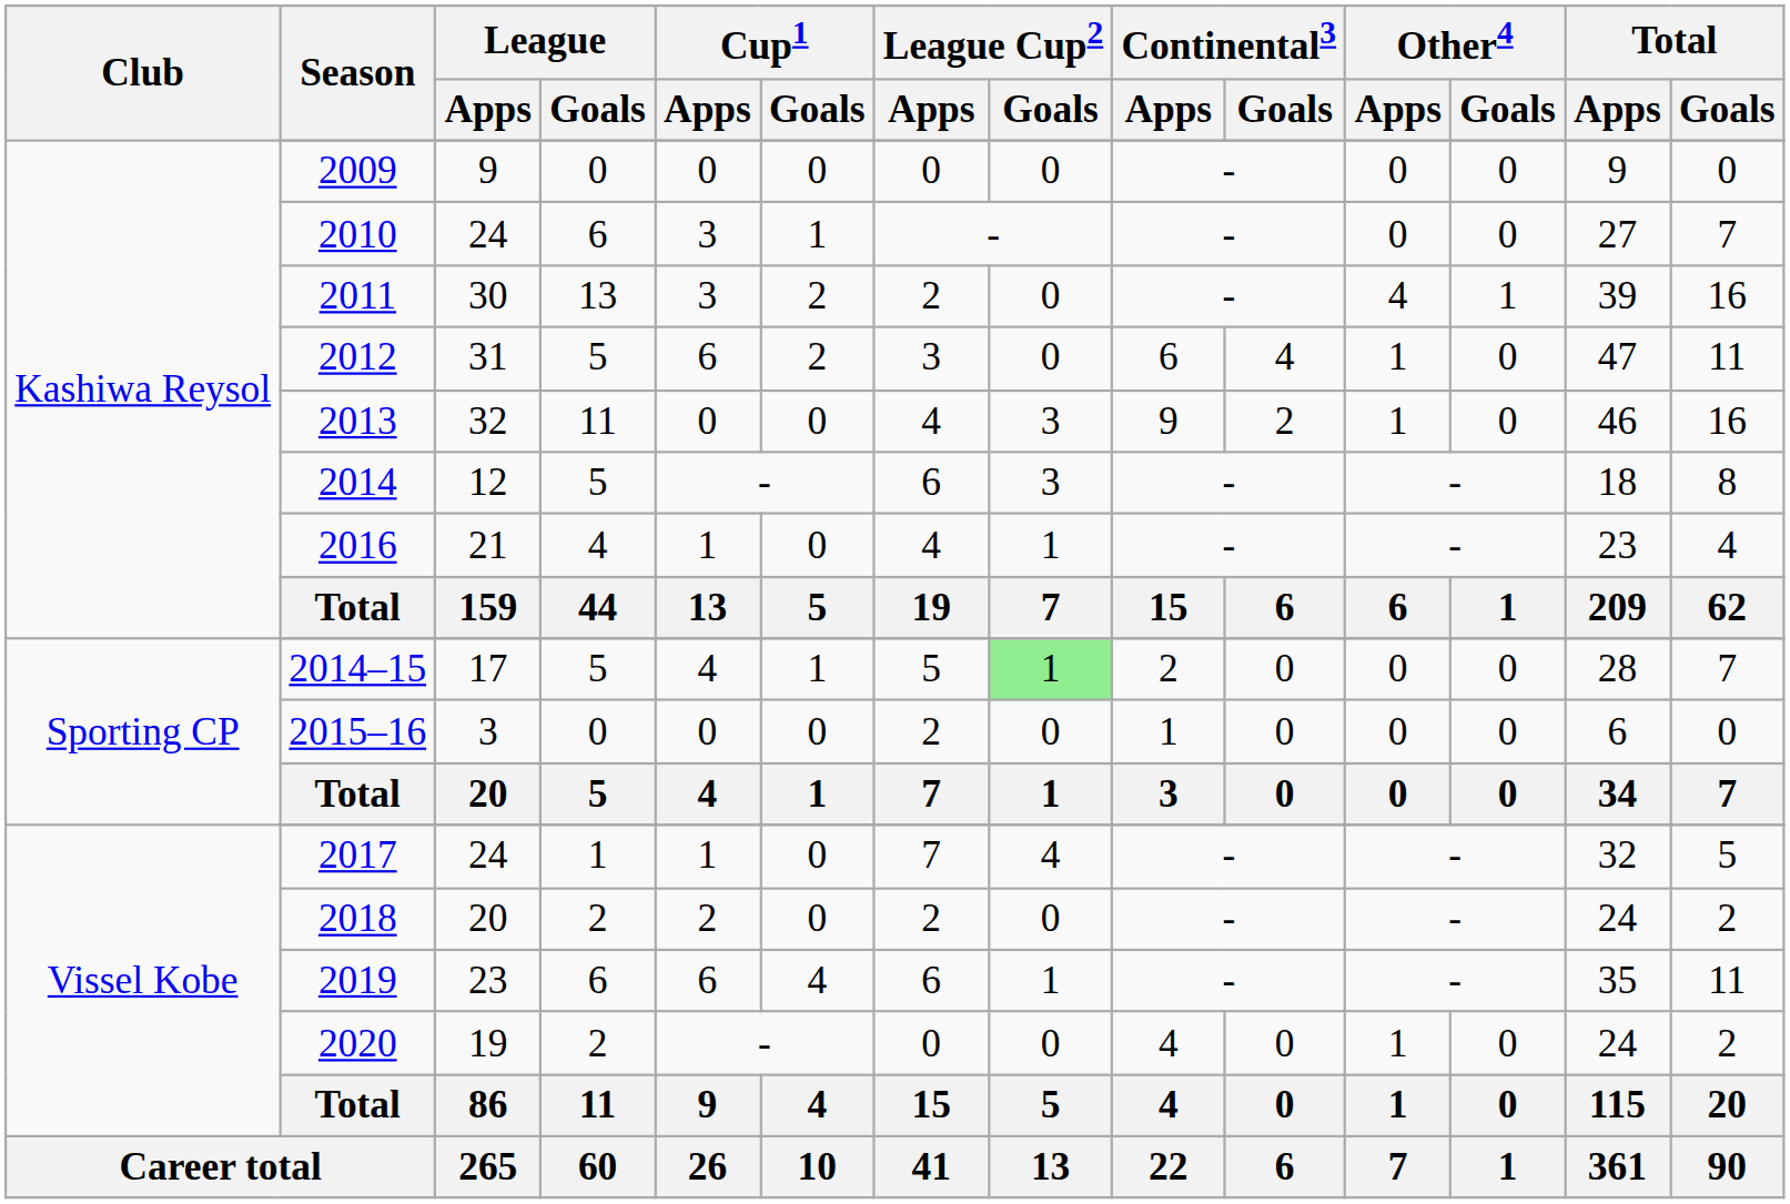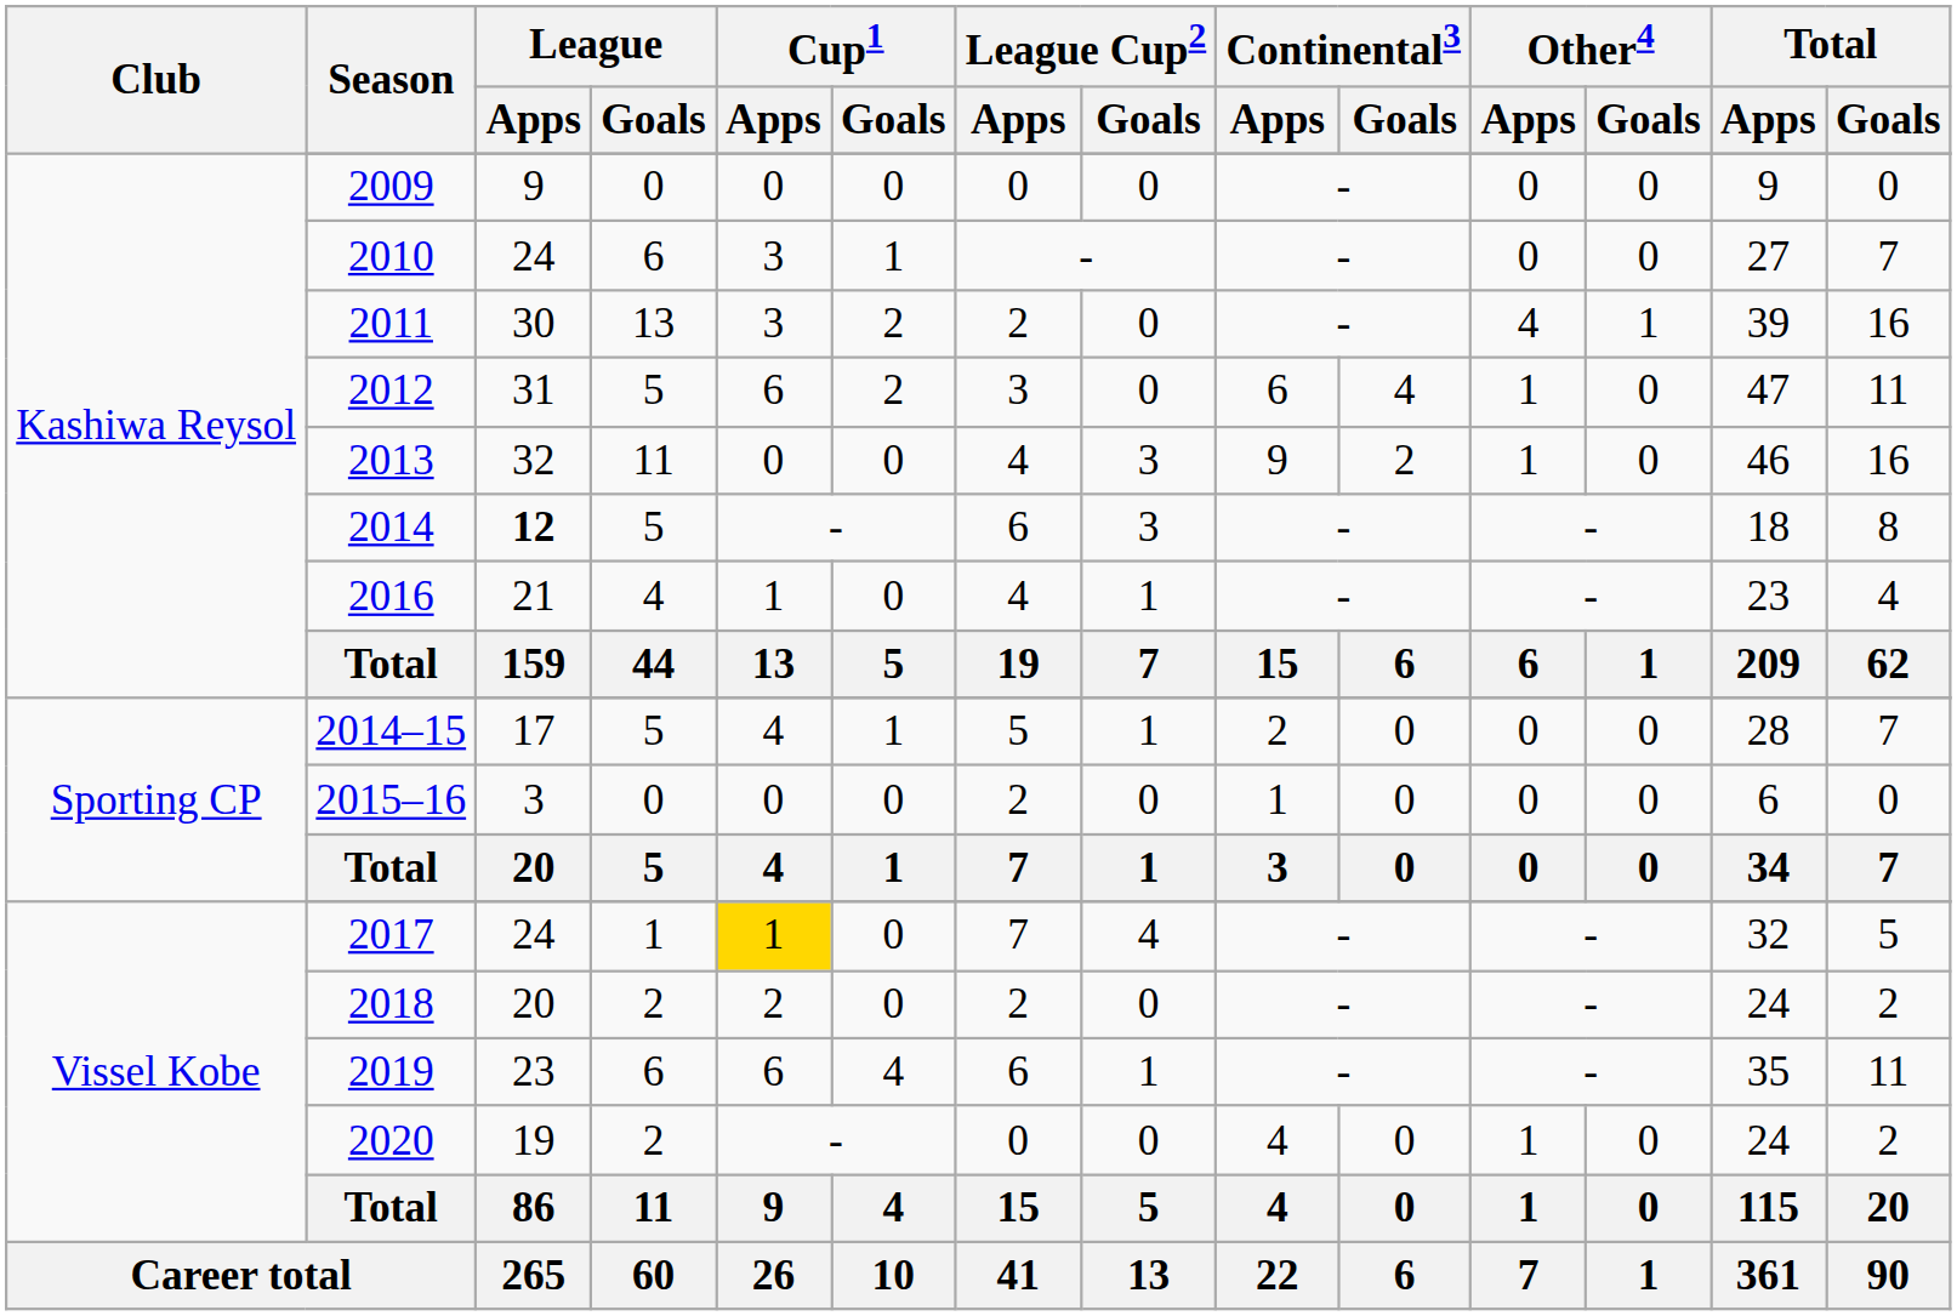2014 | League / Apps: normal -> bold
2014–15 | League Cup2 / Goals: lightgreen background -> no background
2017 | Cup1 / Apps: no background -> gold background
